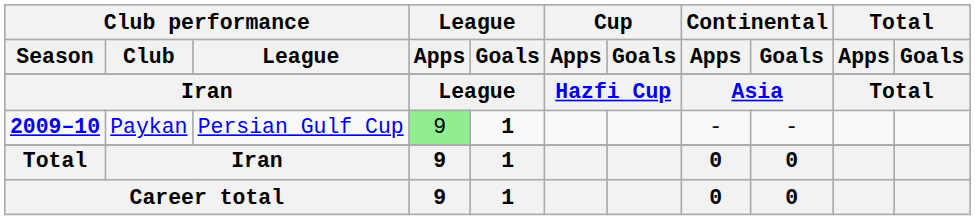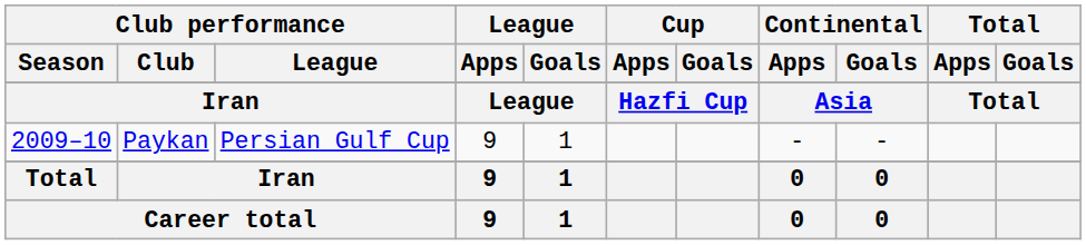Paykan | Club performance / Season: bold -> normal
Paykan | League / Apps: lightgreen background -> no background
Paykan | League / Goals: bold -> normal
